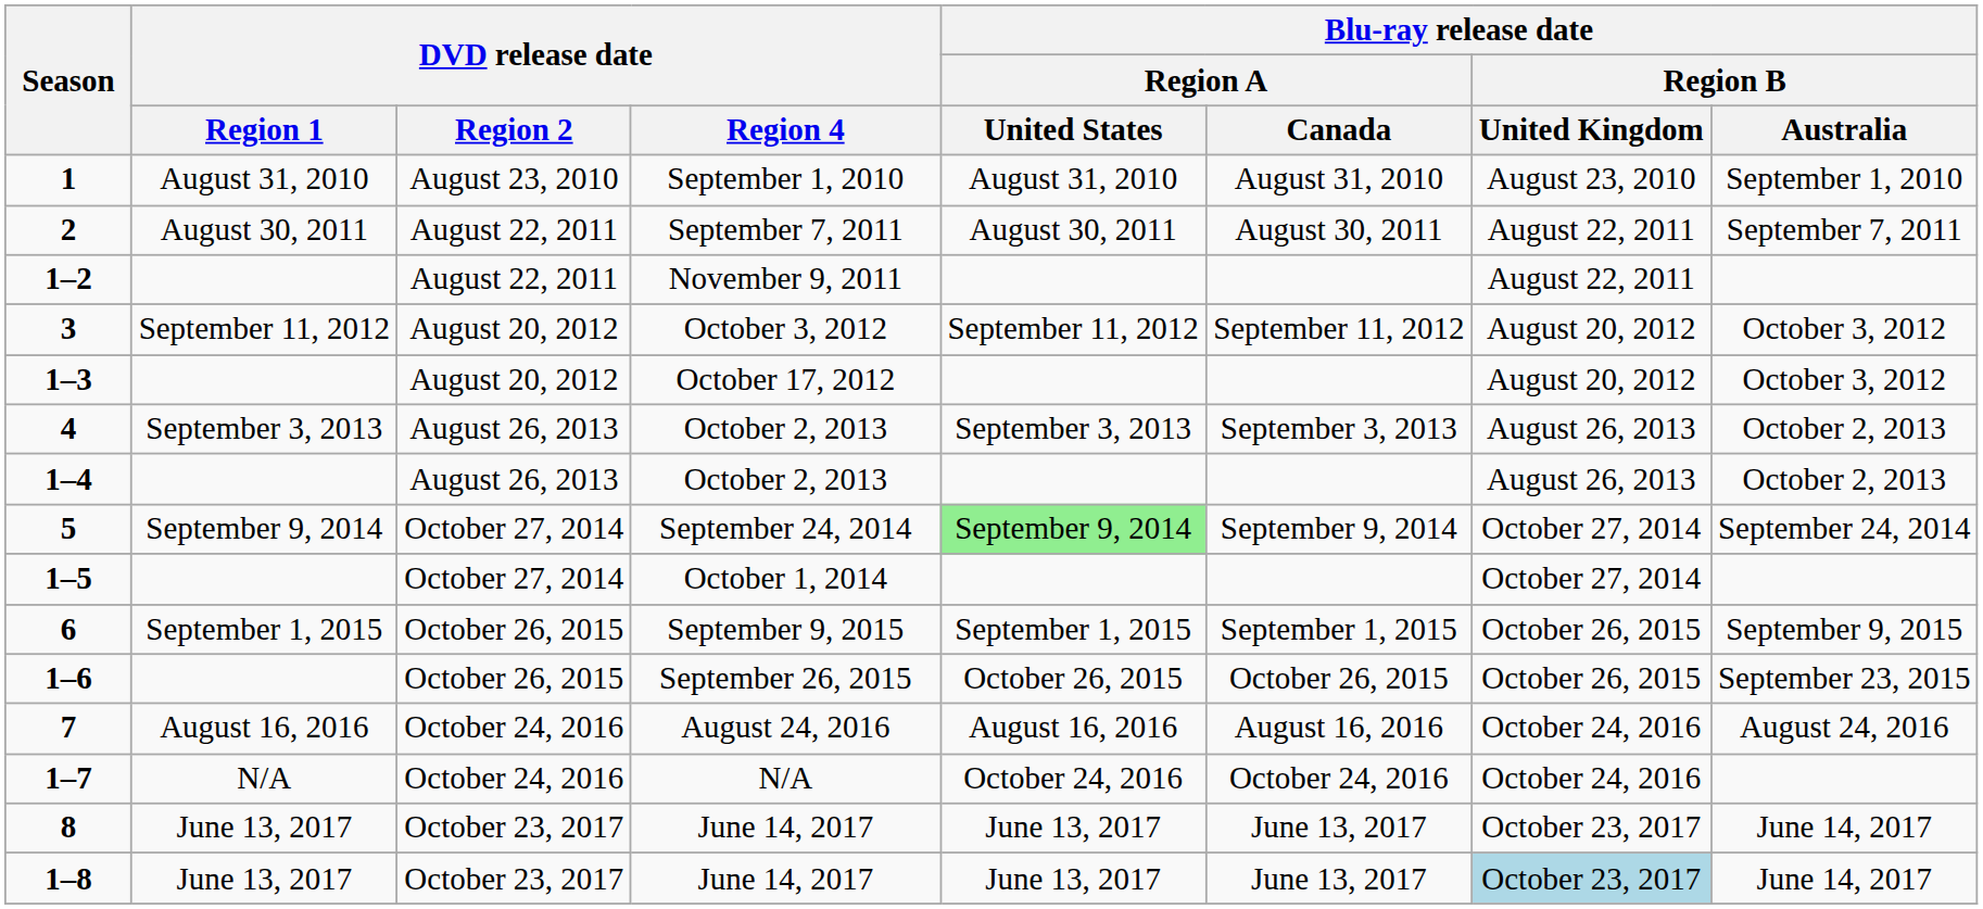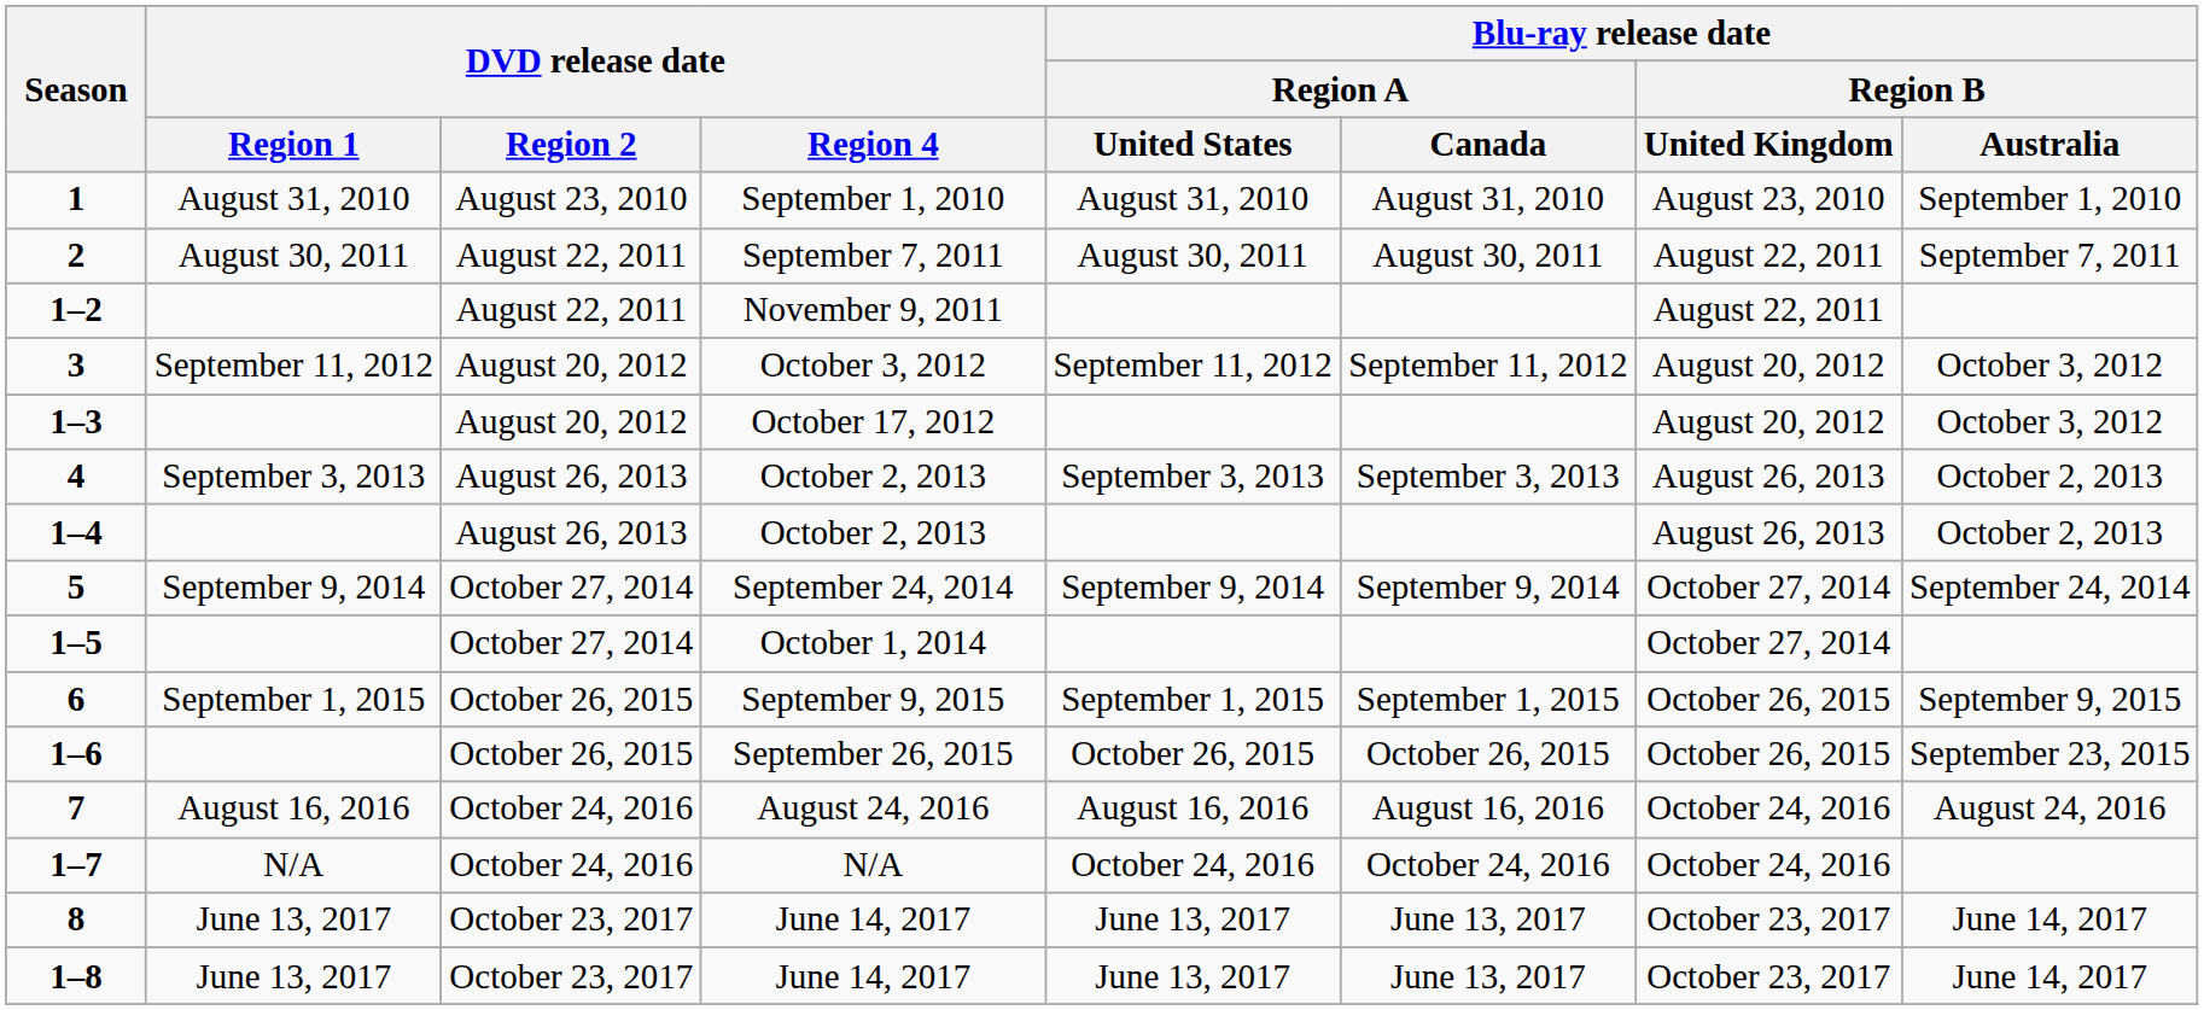5 | Blu-ray release date / Region A / United States: lightgreen background -> no background
1–8 | Blu-ray release date / Region B / United Kingdom: lightblue background -> no background
